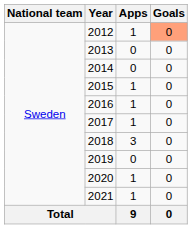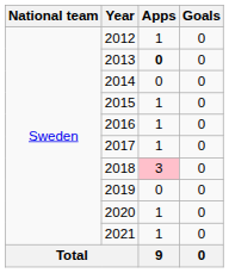2012 | Goals: lightsalmon background -> no background
2013 | Apps: normal -> bold
2018 | Apps: no background -> pink background
